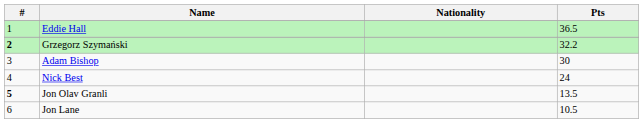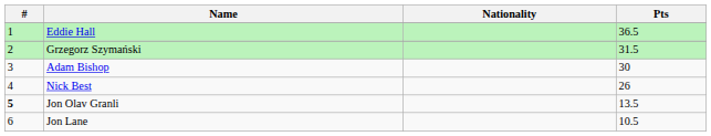Grzegorz Szymański | #: bold -> normal
Grzegorz Szymański | Pts: 32.2 -> 31.5
Nick Best | Pts: 24 -> 26
